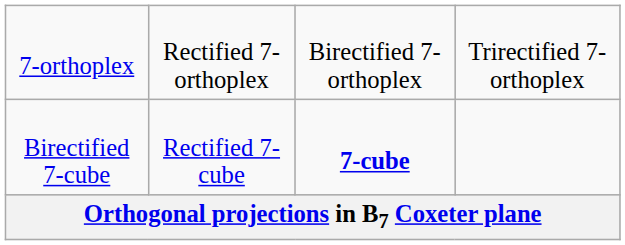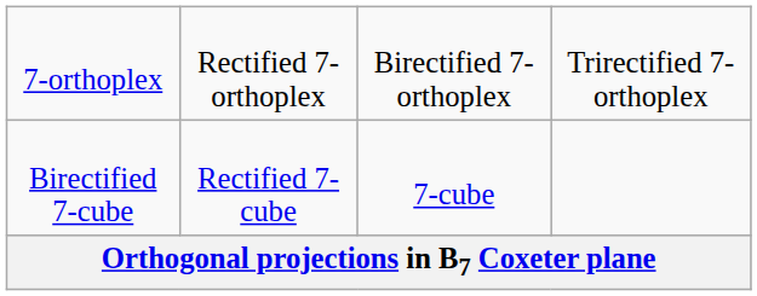Birectified 7-cube | column 3: bold -> normal
